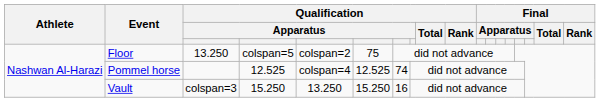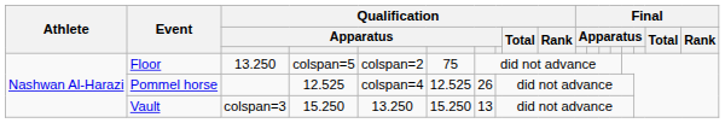Pommel horse | column 7: 74 -> 26
Vault | column 7: 16 -> 13
